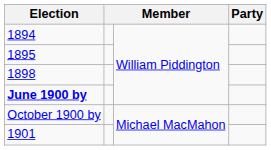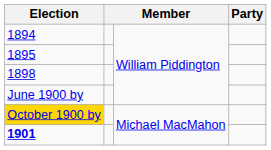June 1900 by | Election: bold -> normal
October 1900 by | Election: no background -> gold background
1901 | Election: normal -> bold
